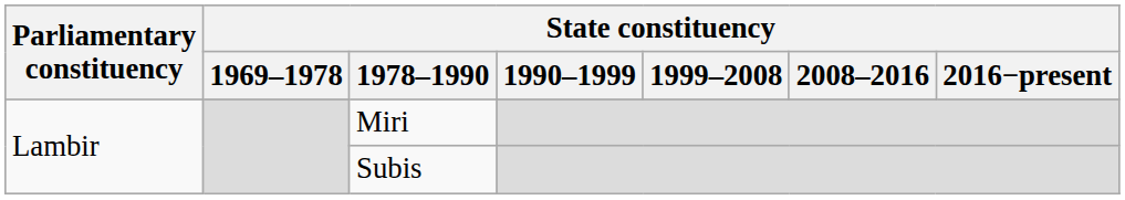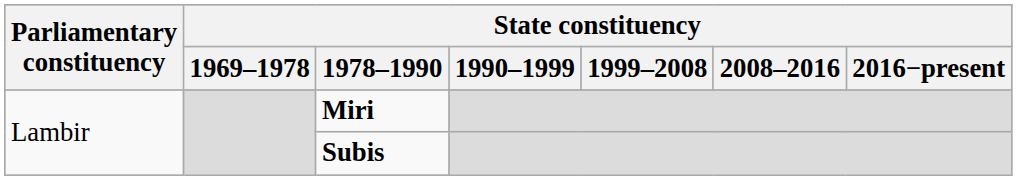Miri | State constituency / 1978–1990: normal -> bold
Subis | State constituency / 1978–1990: normal -> bold
